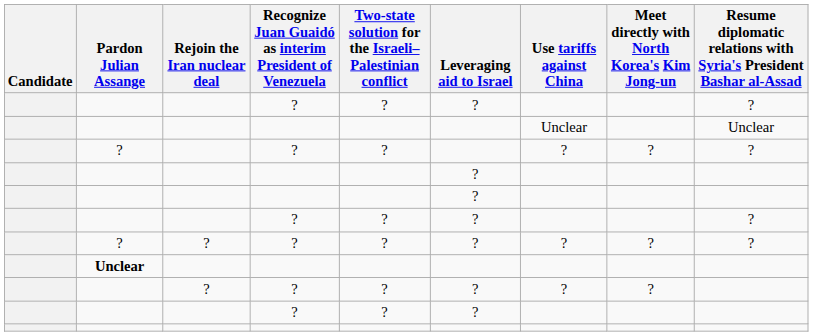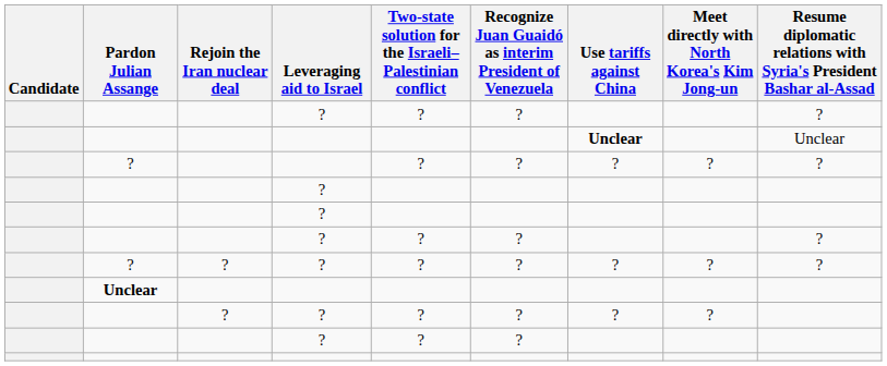columns swapped: Recognize Juan Guaidó as interim President of Venezuela <-> Leveraging aid to Israel
row 3 | Use tariffs against China: normal -> bold
